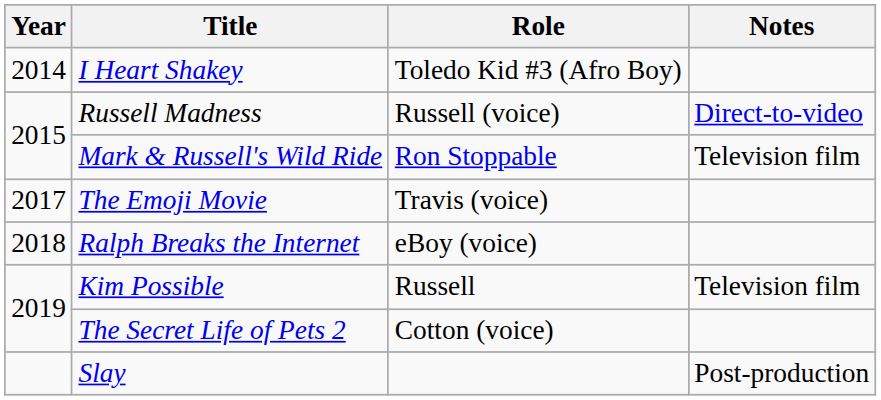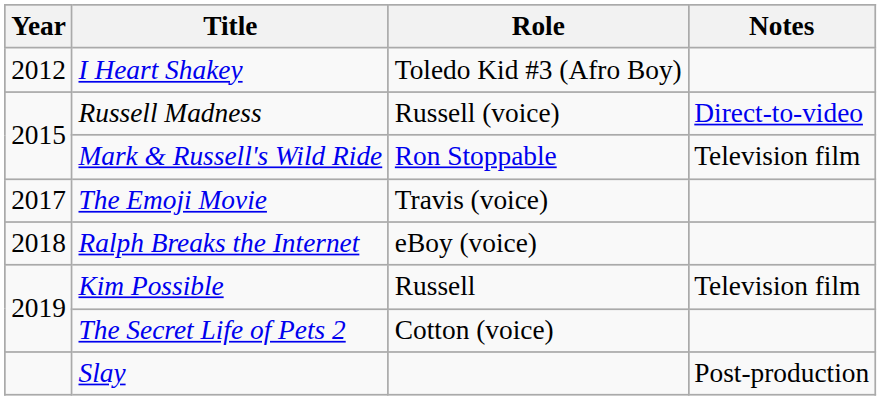I Heart Shakey | Year: 2014 -> 2012
